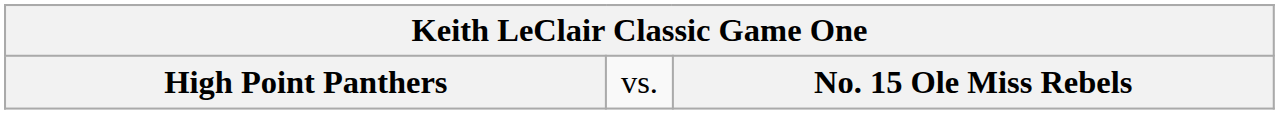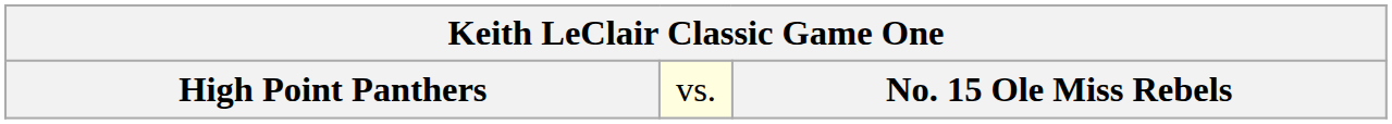High Point Panthers | column 2: no background -> lightyellow background
